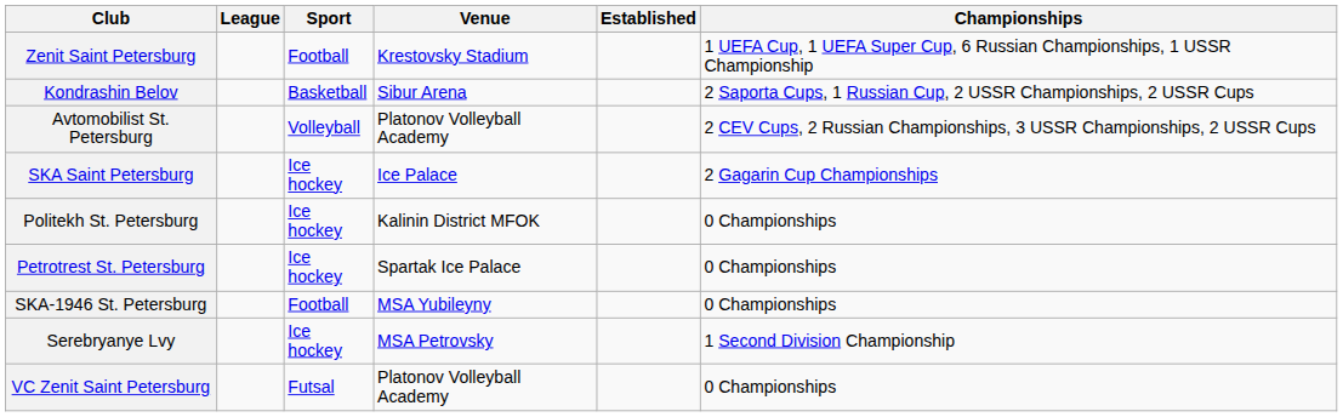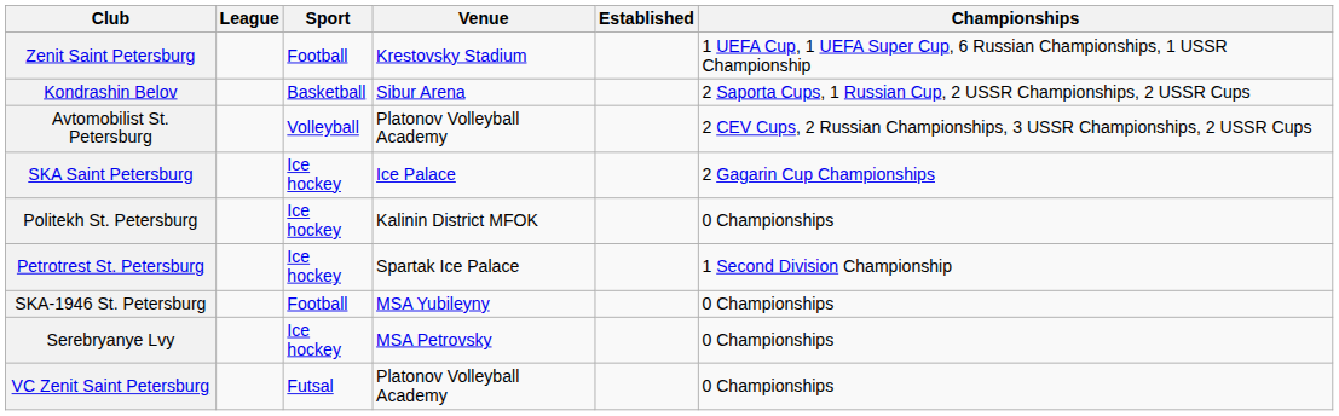Petrotrest St. Petersburg | Championships: 0 Championships -> 1 Second Division Championship
Serebryanye Lvy | Championships: 1 Second Division Championship -> 0 Championships
